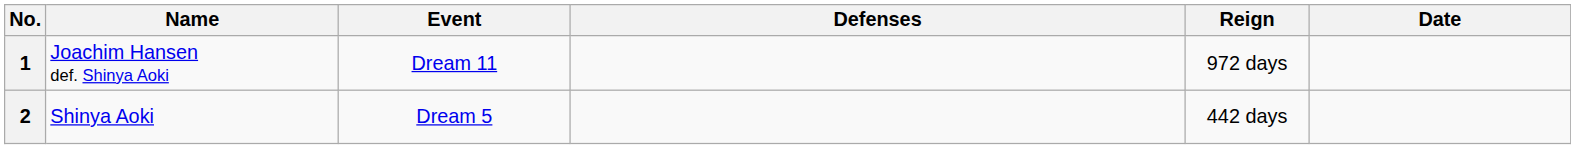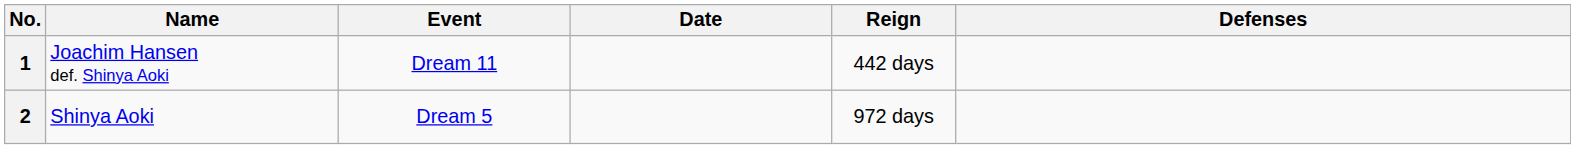columns swapped: Date <-> Defenses
1 | Reign: 972 days -> 442 days
2 | Reign: 442 days -> 972 days
